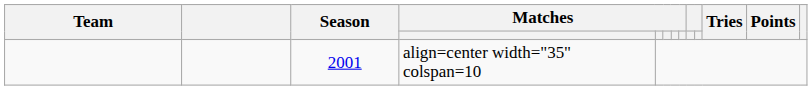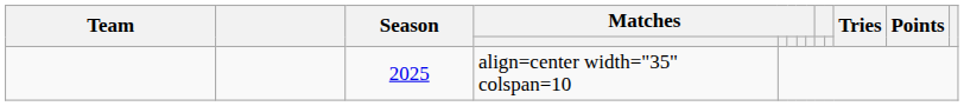align=center width="35" colspan=10 | Season: 2001 -> 2025
